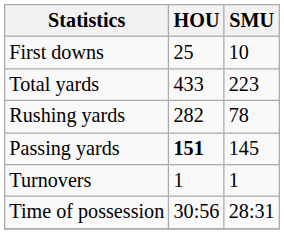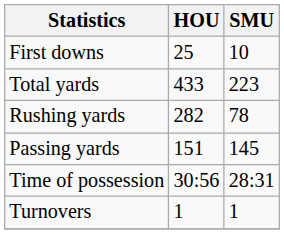Passing yards | HOU: bold -> normal
rows swapped: Turnovers <-> Time of possession
